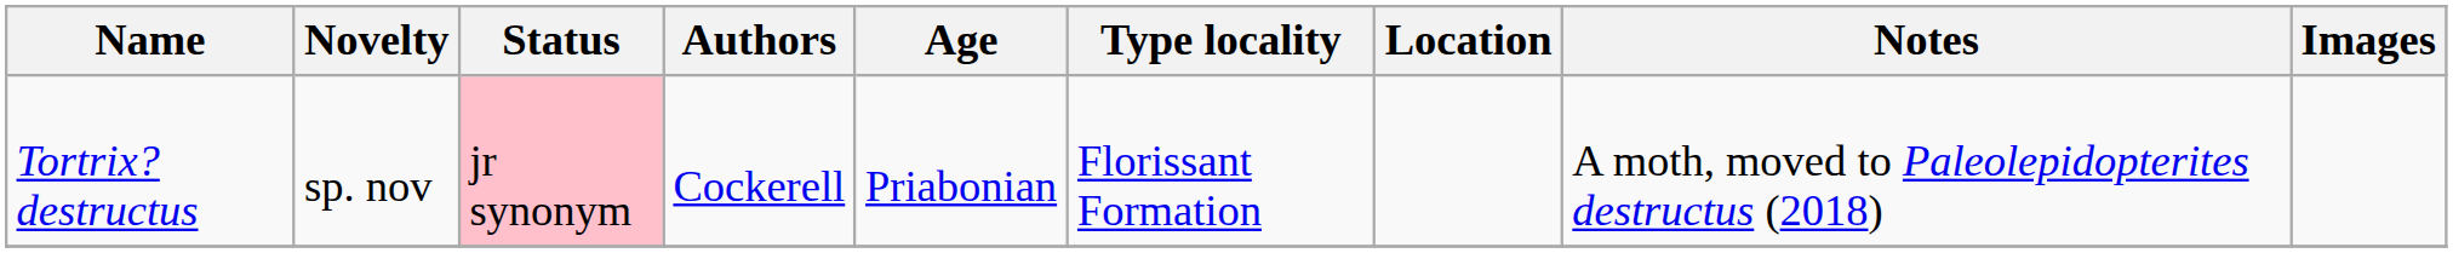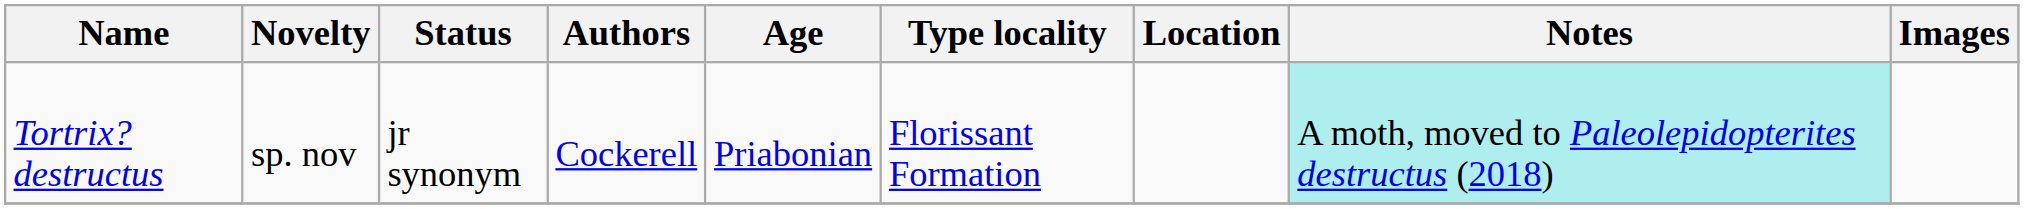Tortrix? destructus | Status: pink background -> no background
Tortrix? destructus | Notes: no background -> paleturquoise background
